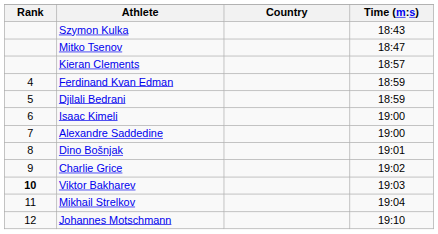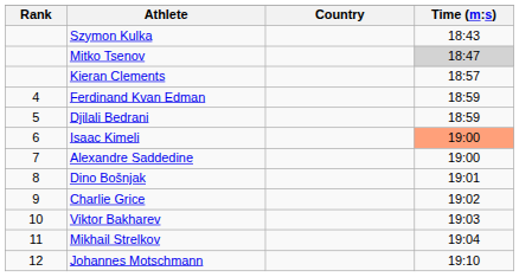Mitko Tsenov | Time (m:s): no background -> lightgrey background
Isaac Kimeli | Time (m:s): no background -> lightsalmon background
Viktor Bakharev | Rank: bold -> normal
